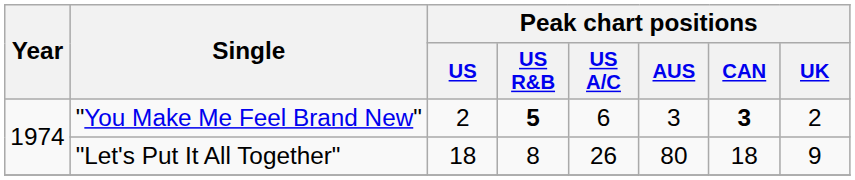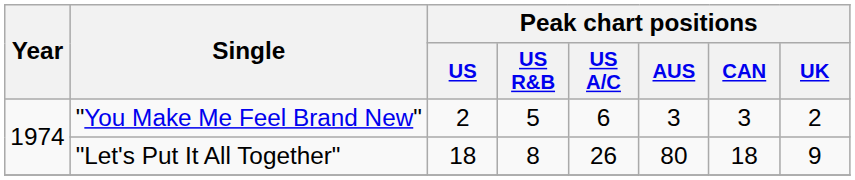"You Make Me Feel Brand New" | Peak chart positions / US R&B: bold -> normal
"You Make Me Feel Brand New" | Peak chart positions / CAN: bold -> normal
